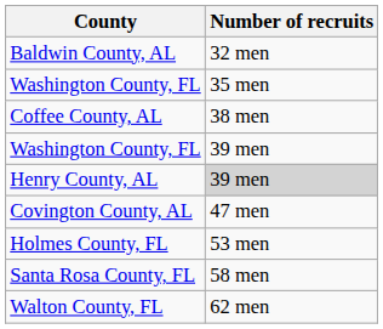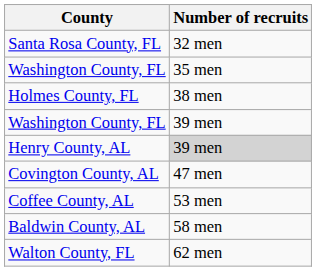row 2 | County: Baldwin County, AL -> Santa Rosa County, FL
row 4 | County: Coffee County, AL -> Holmes County, FL
row 8 | County: Holmes County, FL -> Coffee County, AL
row 9 | County: Santa Rosa County, FL -> Baldwin County, AL
